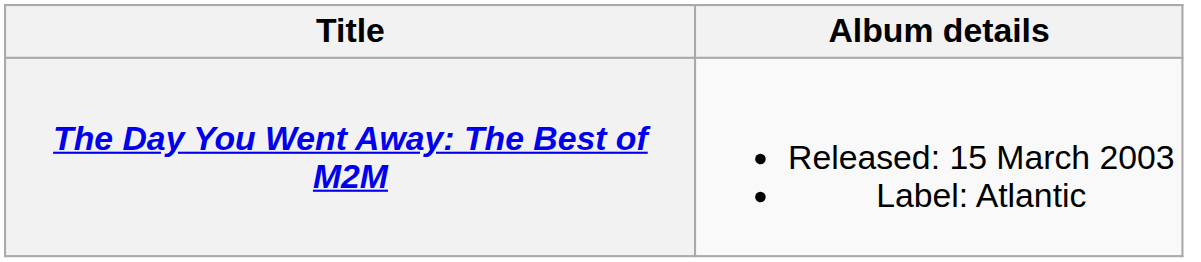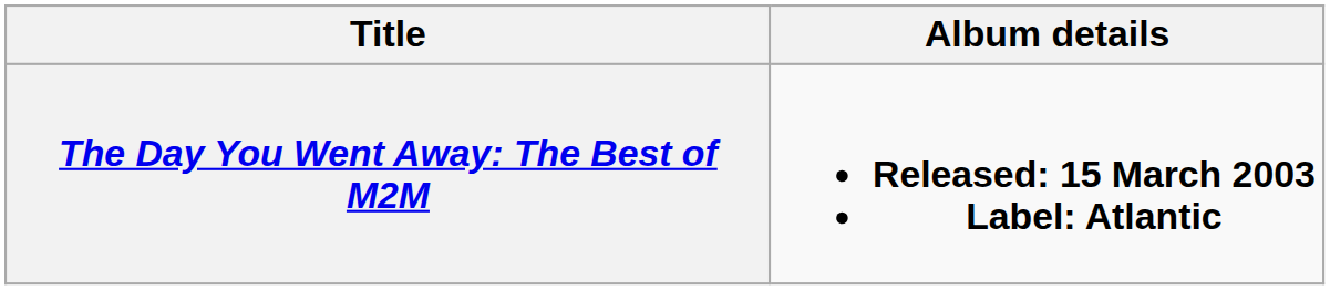The Day You Went Away: The Best of M2M | Album details: normal -> bold
